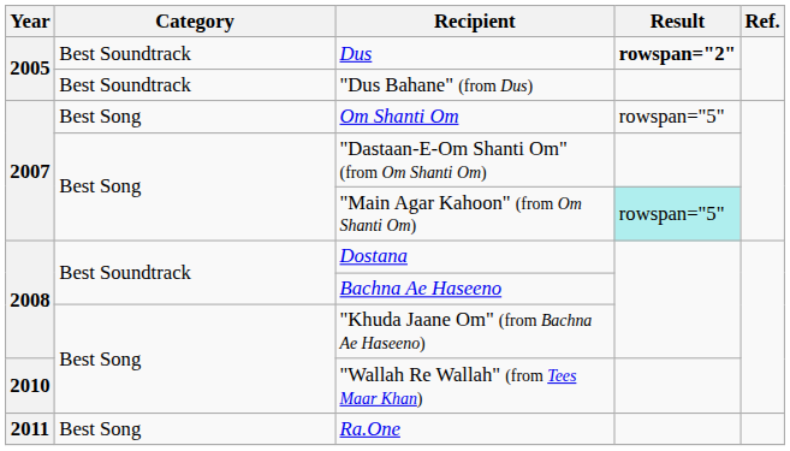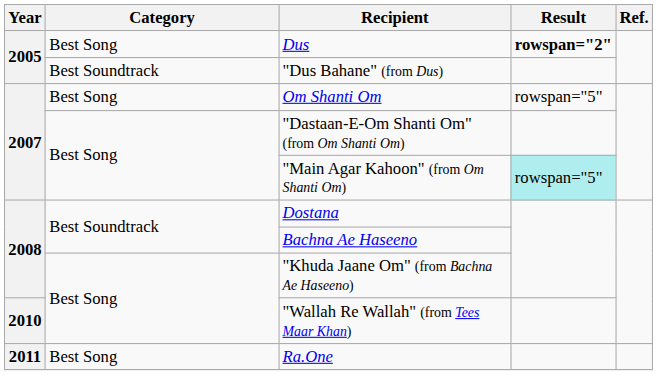Dus | Category: Best Soundtrack -> Best Song
